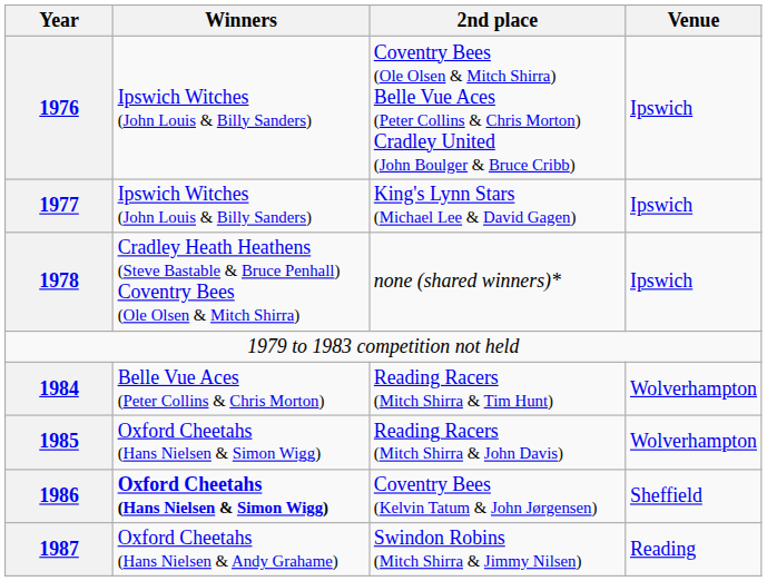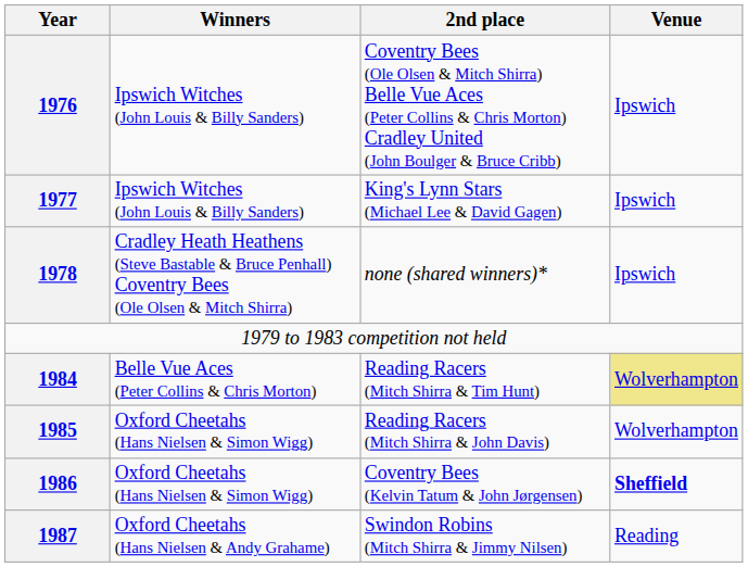Reading Racers (Mitch Shirra & Tim Hunt) | Venue: no background -> khaki background
Coventry Bees (Kelvin Tatum & John Jørgensen) | Winners: bold -> normal
Coventry Bees (Kelvin Tatum & John Jørgensen) | Venue: normal -> bold
